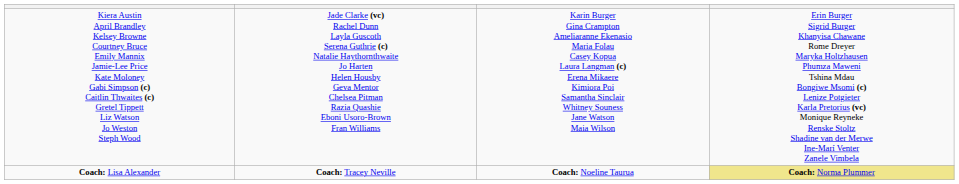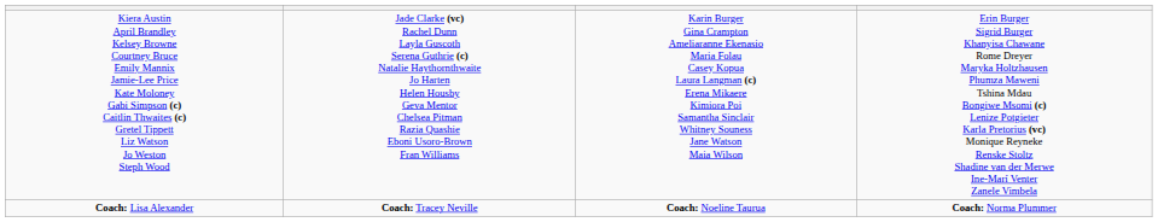Coach: Lisa Alexander | column 4: khaki background -> no background
